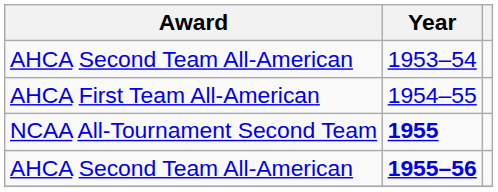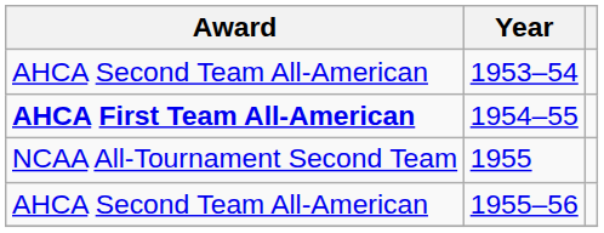row 3 | Award: normal -> bold
row 4 | Year: bold -> normal
row 5 | Year: bold -> normal
